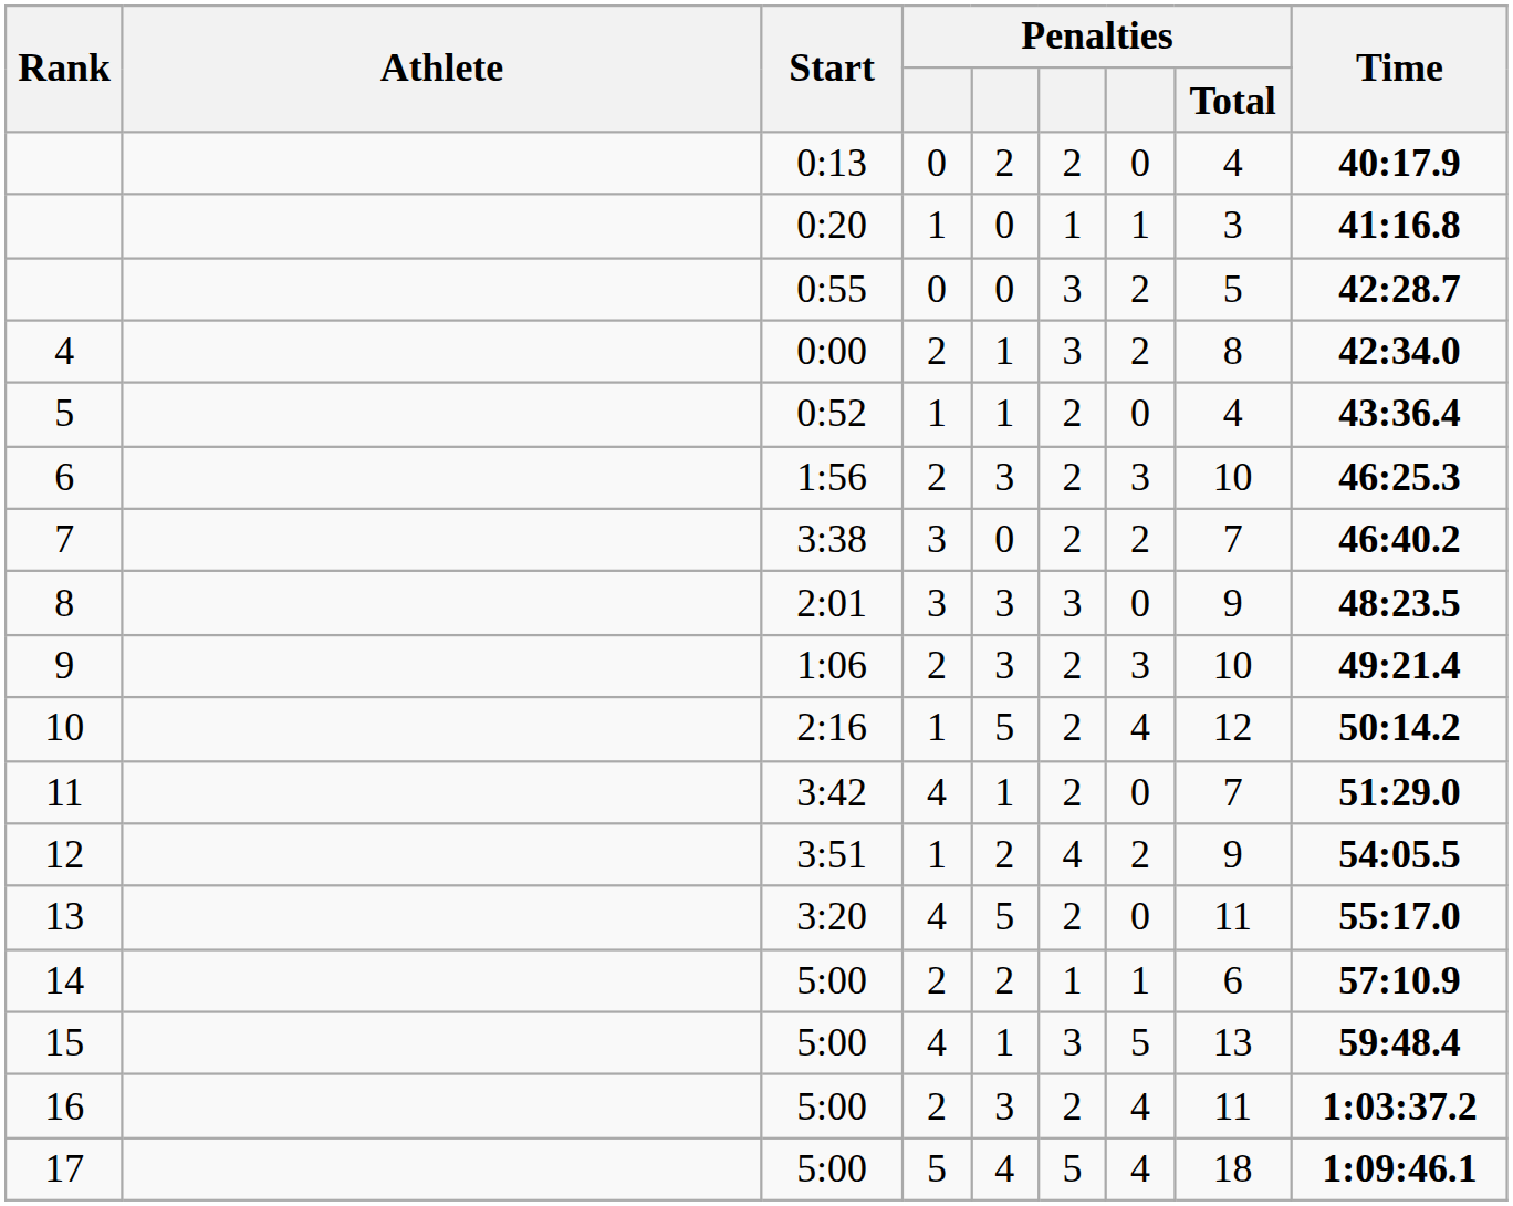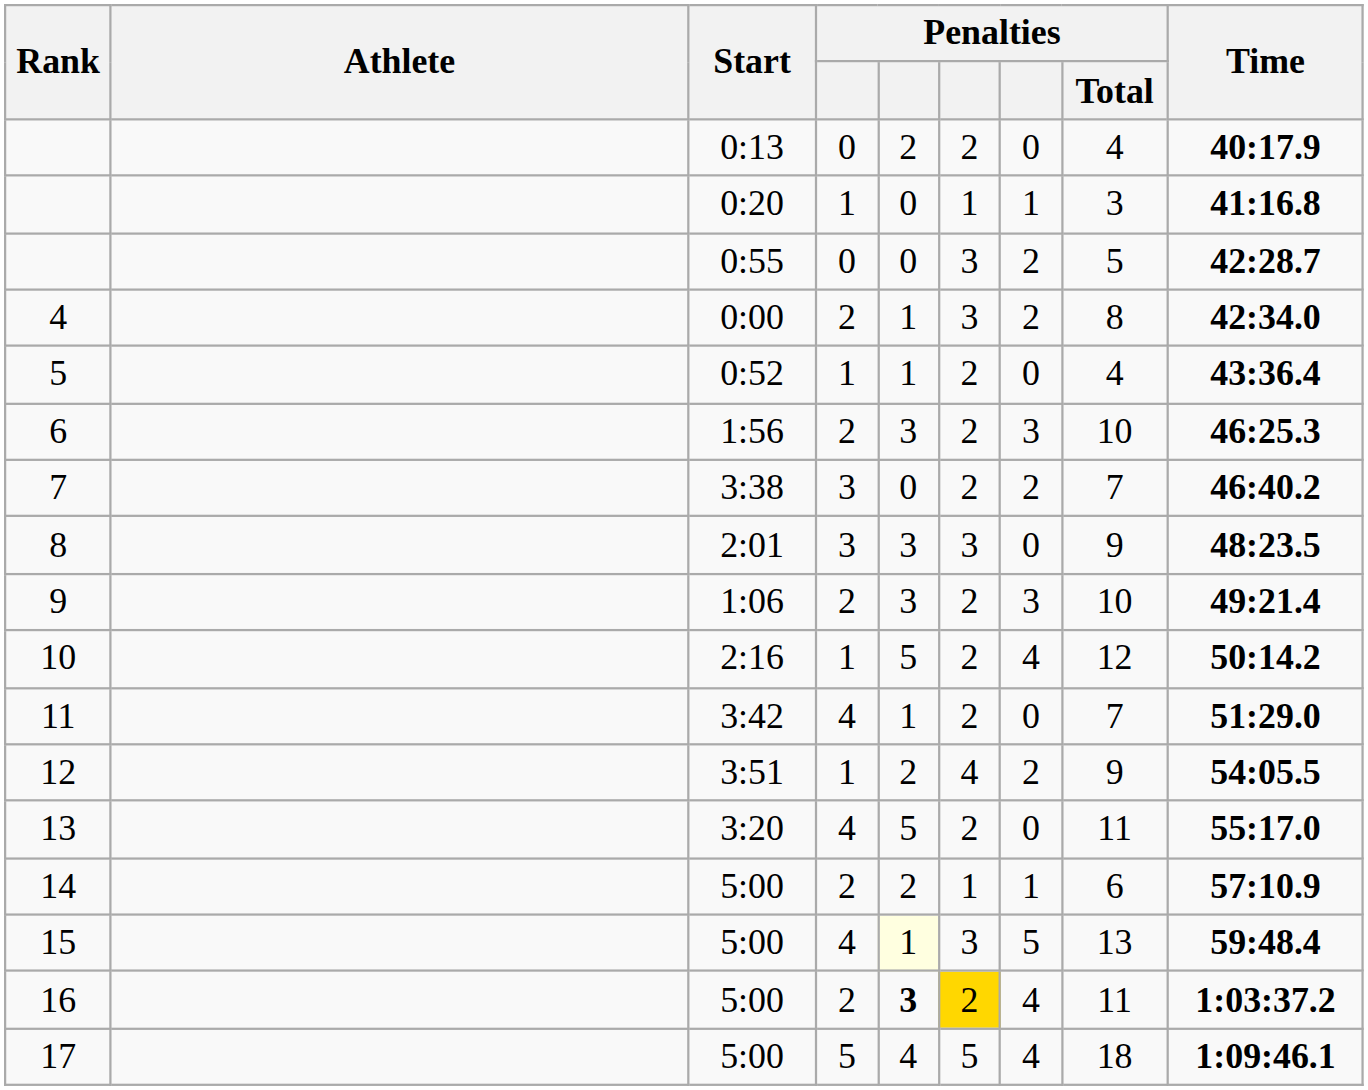15 | column 5: no background -> lightyellow background
16 | column 5: normal -> bold
16 | column 6: no background -> gold background
